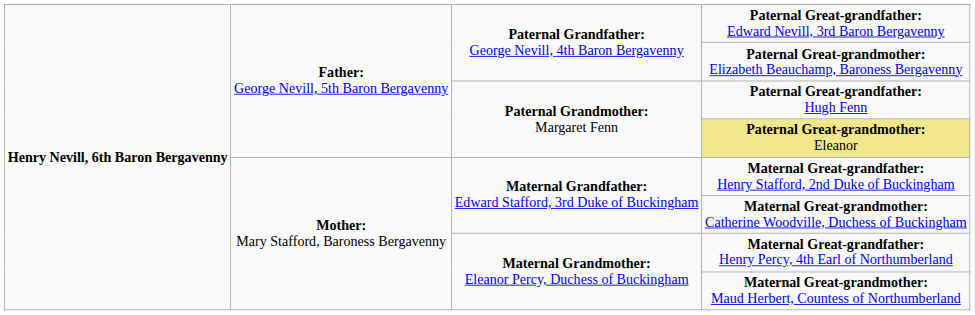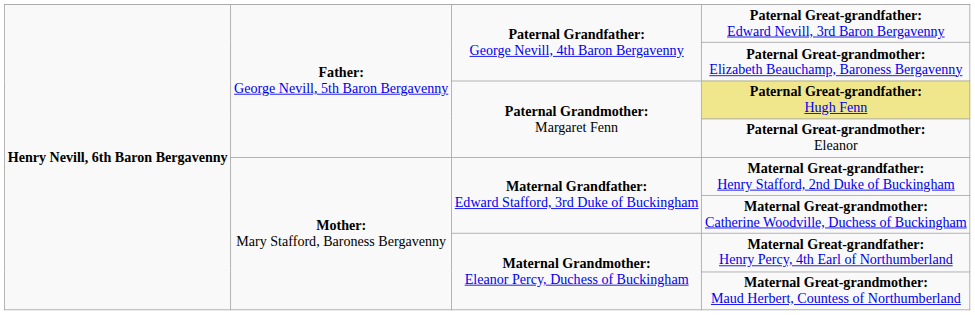Paternal Great-grandfather: Hugh Fenn | column 4: no background -> khaki background
Paternal Great-grandmother: Eleanor | column 4: khaki background -> no background
